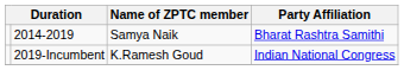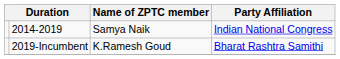2014-2019 | Party Affiliation: Bharat Rashtra Samithi -> Indian National Congress
2019-Incumbent | Party Affiliation: Indian National Congress -> Bharat Rashtra Samithi
